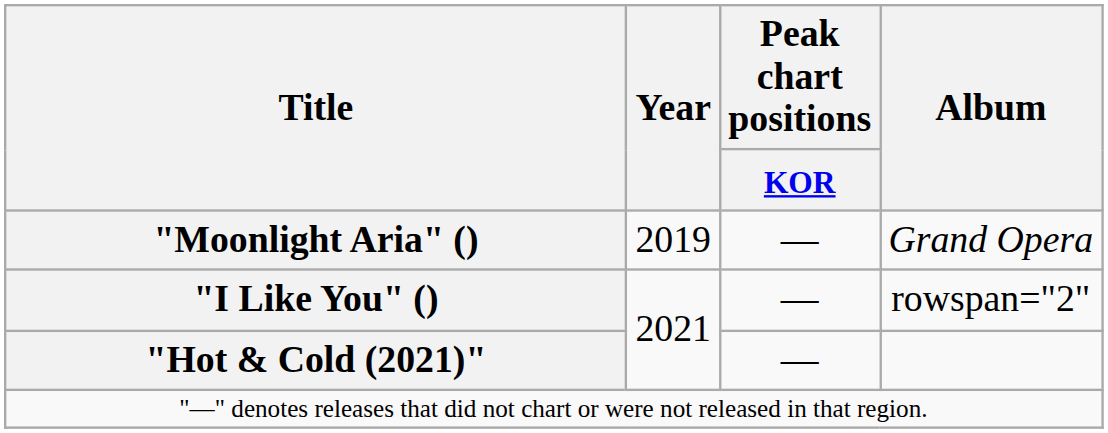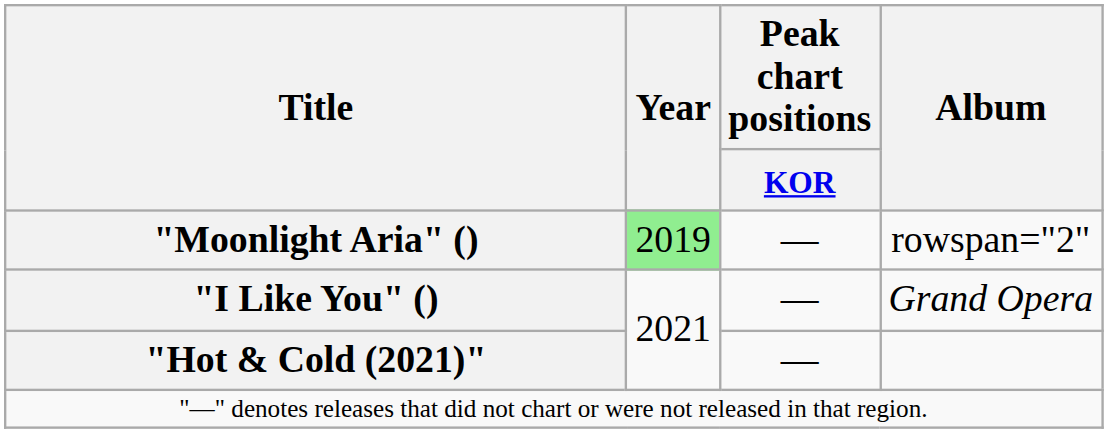"Moonlight Aria" () | Year: no background -> lightgreen background
"Moonlight Aria" () | Album: Grand Opera -> rowspan="2"
"I Like You" () | Album: rowspan="2" -> Grand Opera
